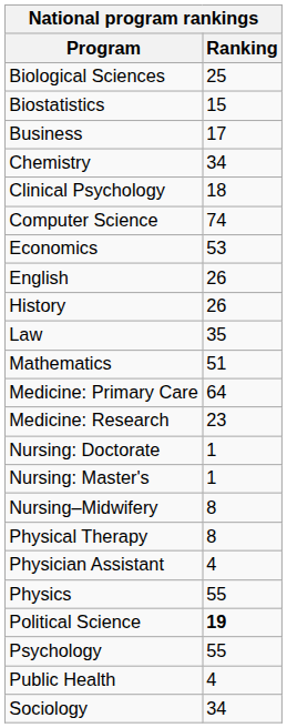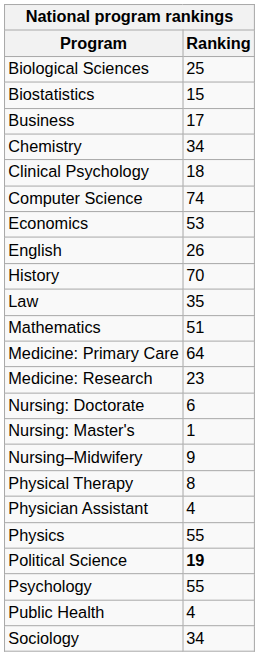History | Ranking: 26 -> 70
Nursing: Doctorate | Ranking: 1 -> 6
Nursing–Midwifery | Ranking: 8 -> 9
